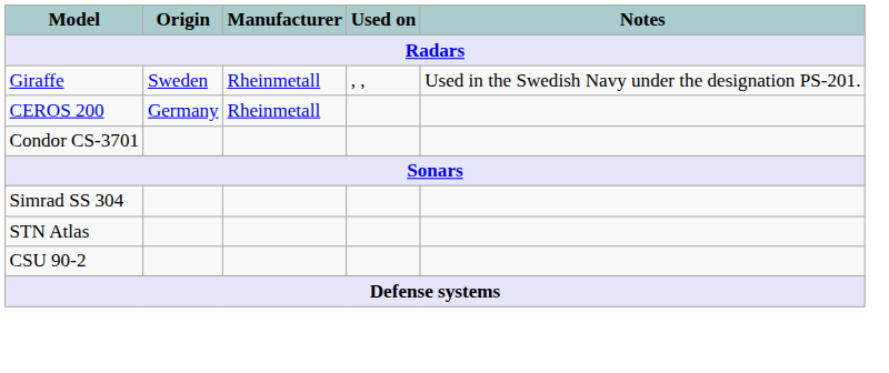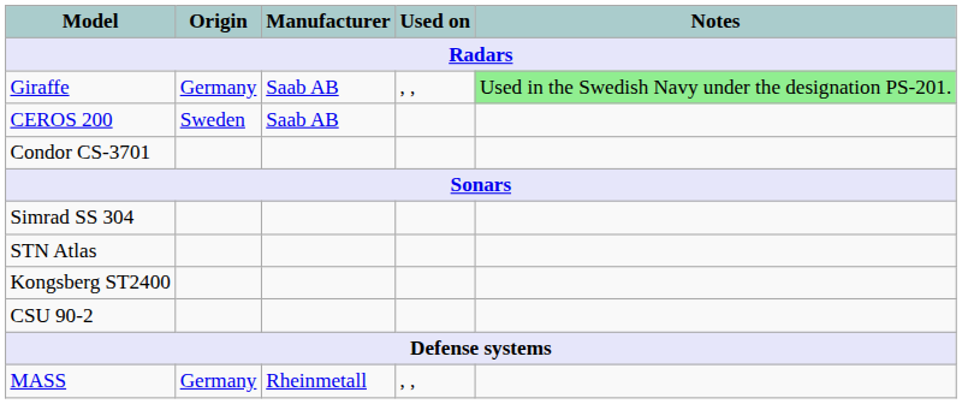Giraffe | Origin: Sweden -> Germany
Giraffe | Manufacturer: Rheinmetall -> Saab AB
Giraffe | Notes: no background -> lightgreen background
CEROS 200 | Origin: Germany -> Sweden
CEROS 200 | Manufacturer: Rheinmetall -> Saab AB
+ row: Kongsberg ST2400
+ row: MASS | Germany | Rheinmetall | , ,
